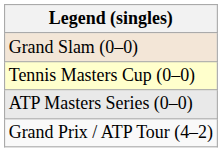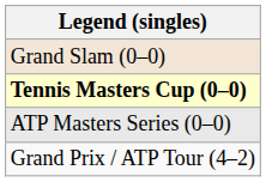row 3 | column 1: normal -> bold
